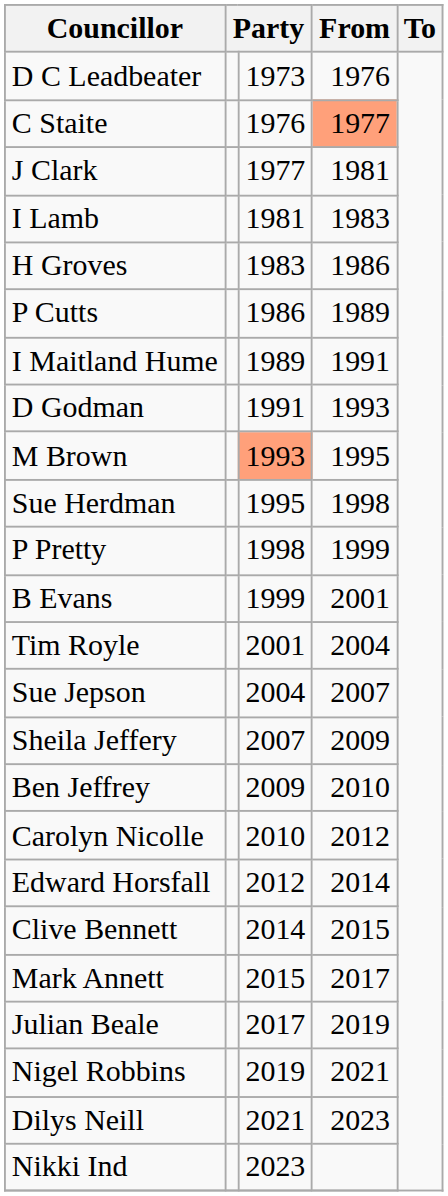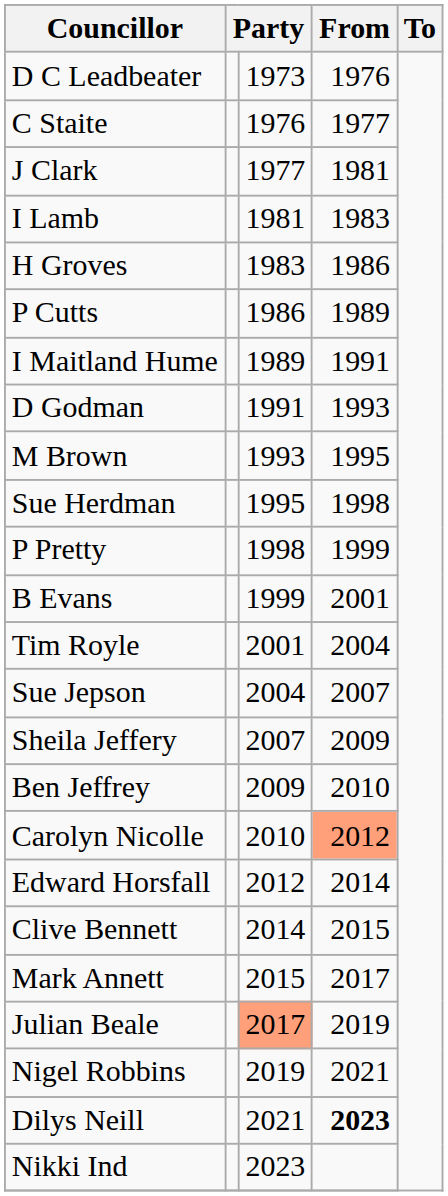C Staite | From: lightsalmon background -> no background
M Brown | column 3: lightsalmon background -> no background
Carolyn Nicolle | From: no background -> lightsalmon background
Julian Beale | column 3: no background -> lightsalmon background
Dilys Neill | From: normal -> bold
